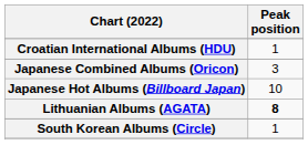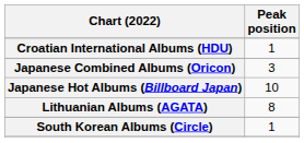Lithuanian Albums (AGATA) | Peak position: bold -> normal
